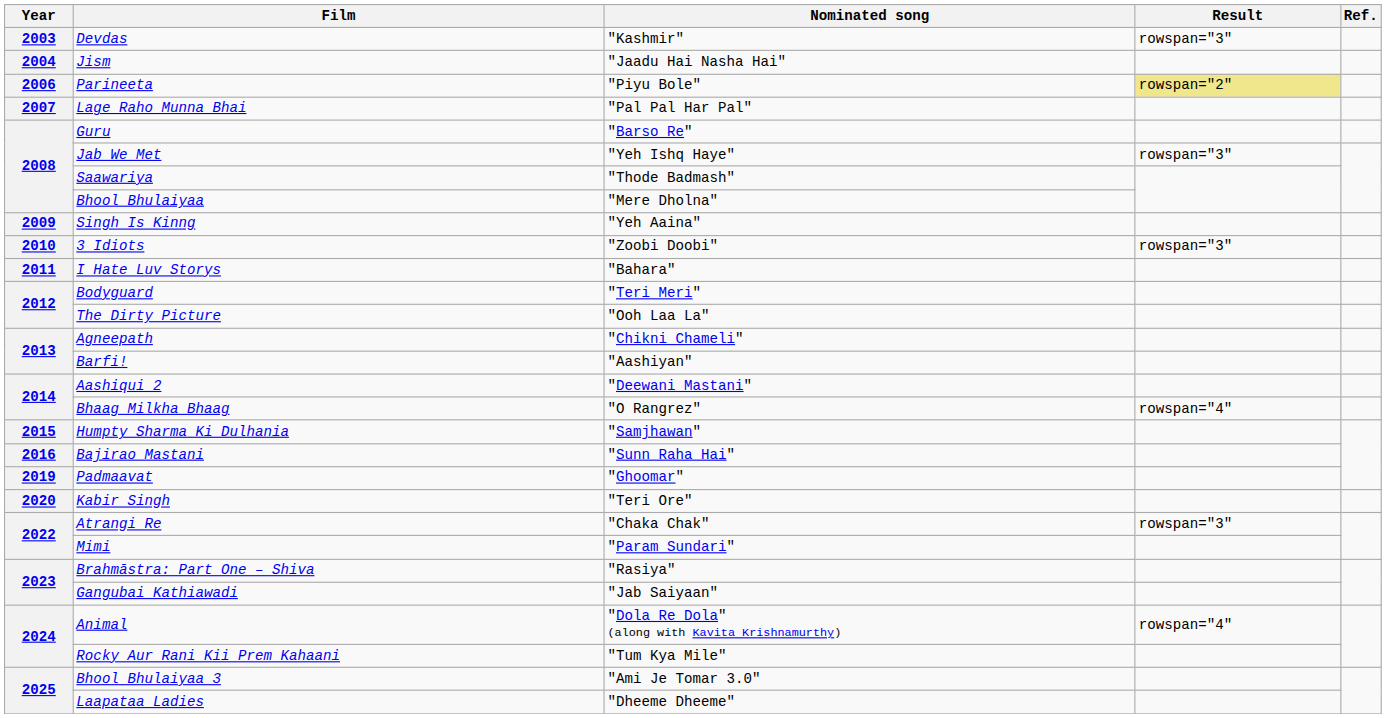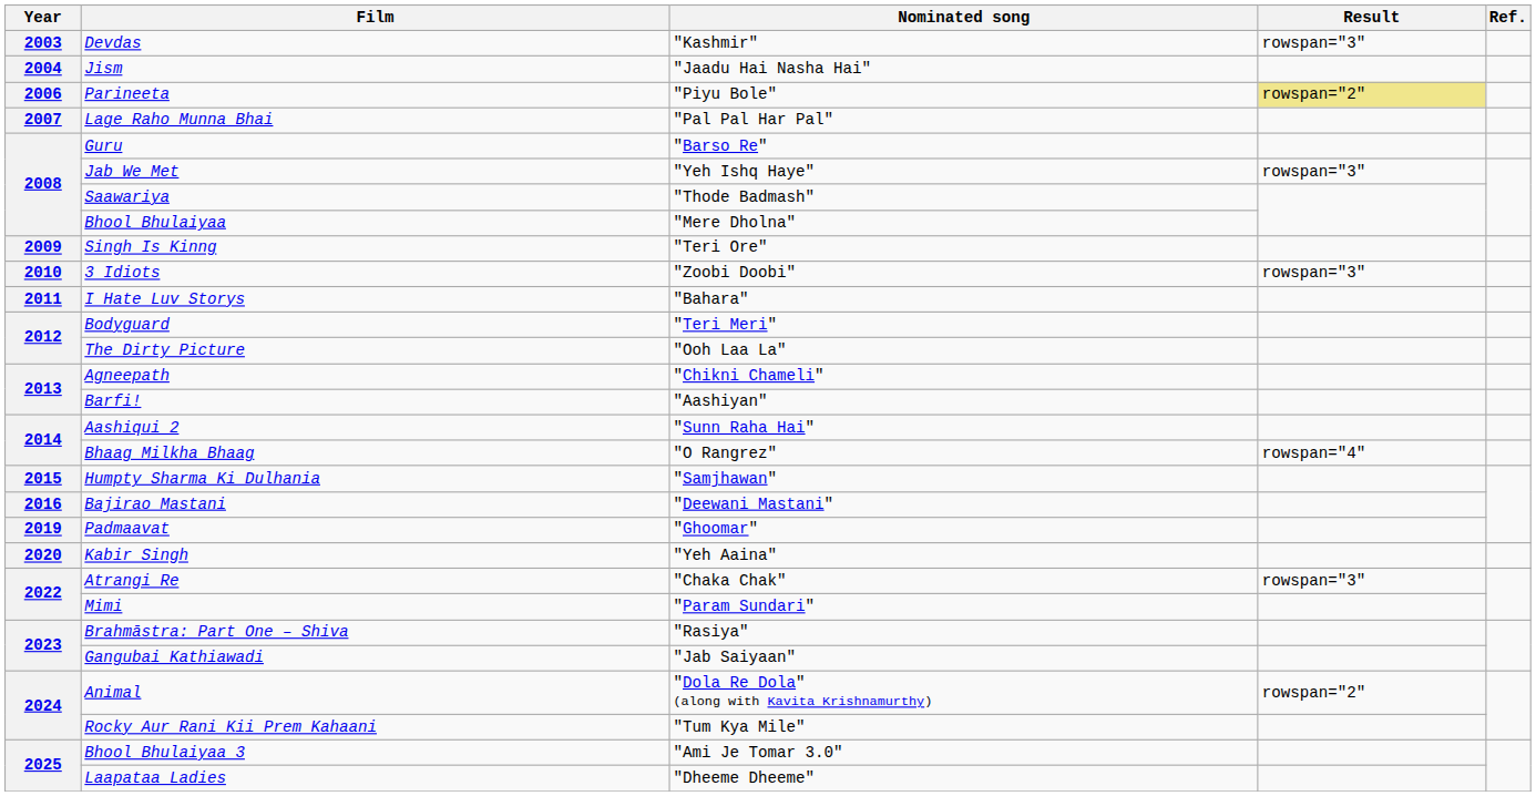Singh Is Kinng | Nominated song: "Yeh Aaina" -> "Teri Ore"
Aashiqui 2 | Nominated song: "Deewani Mastani" -> "Sunn Raha Hai"
Bajirao Mastani | Nominated song: "Sunn Raha Hai" -> "Deewani Mastani"
Kabir Singh | Nominated song: "Teri Ore" -> "Yeh Aaina"
Animal | Result: rowspan="4" -> rowspan="2"
